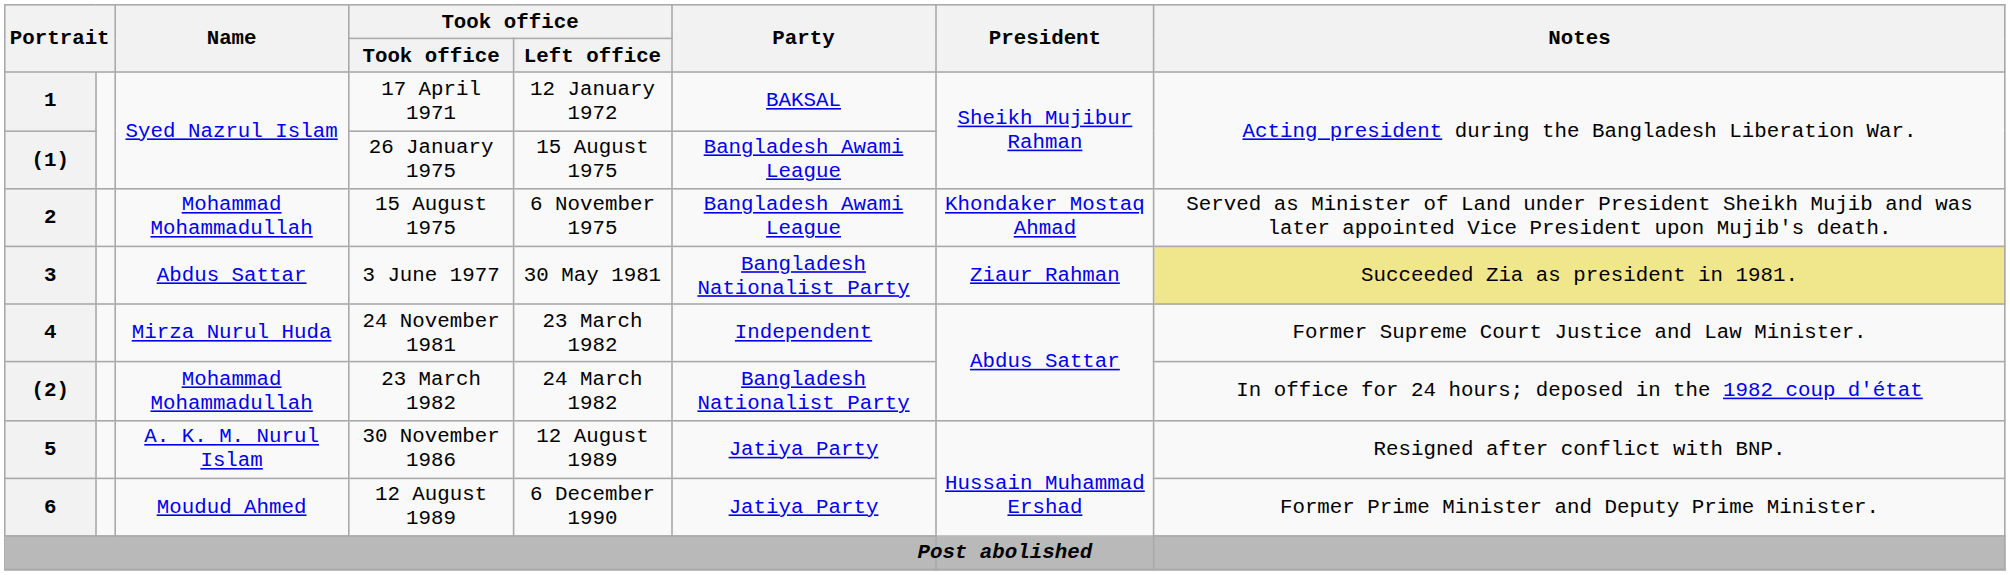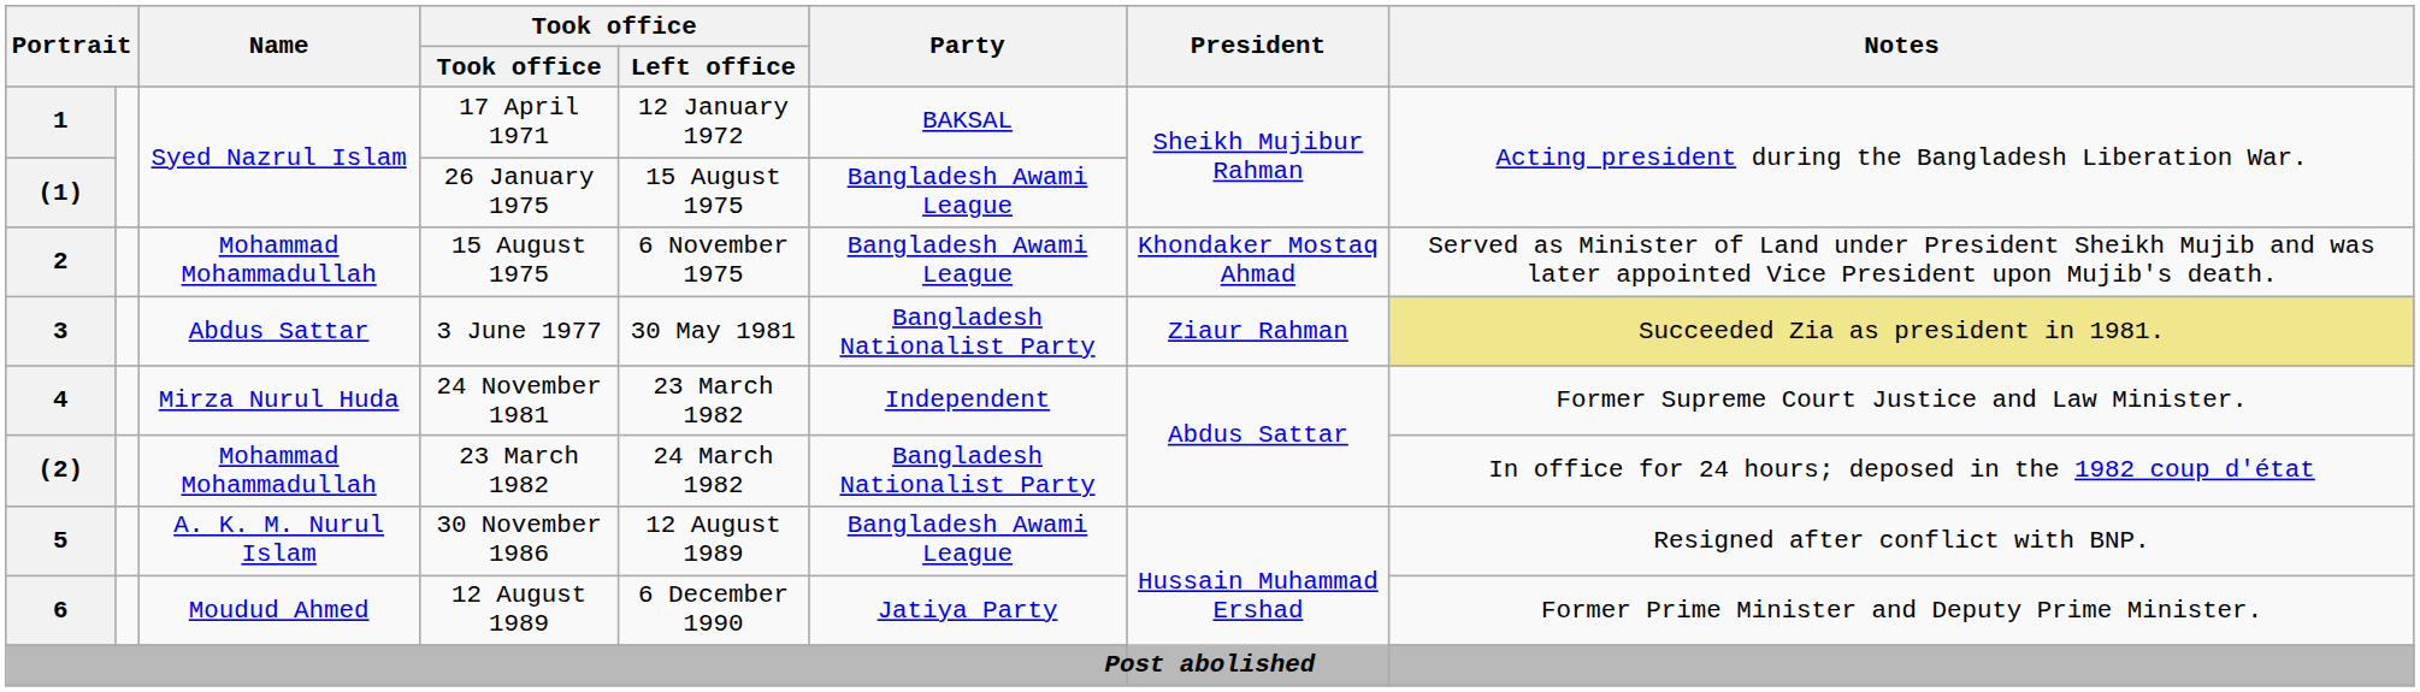30 November 1986 | Party: Jatiya Party -> Bangladesh Awami League
